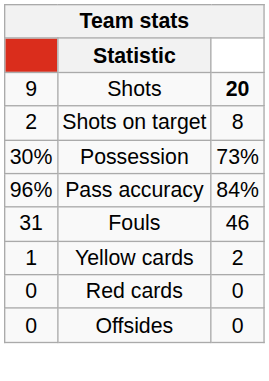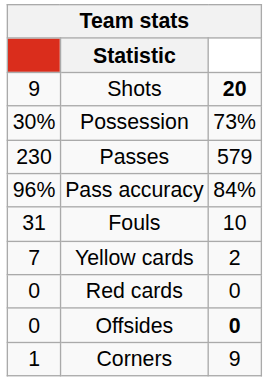- row: 2 | Shots on target | 8
+ row: 230 | Passes | 579
Fouls | column 3: 46 -> 10
Yellow cards | column 1: 1 -> 7
Offsides | column 3: normal -> bold
+ row: 1 | Corners | 9
